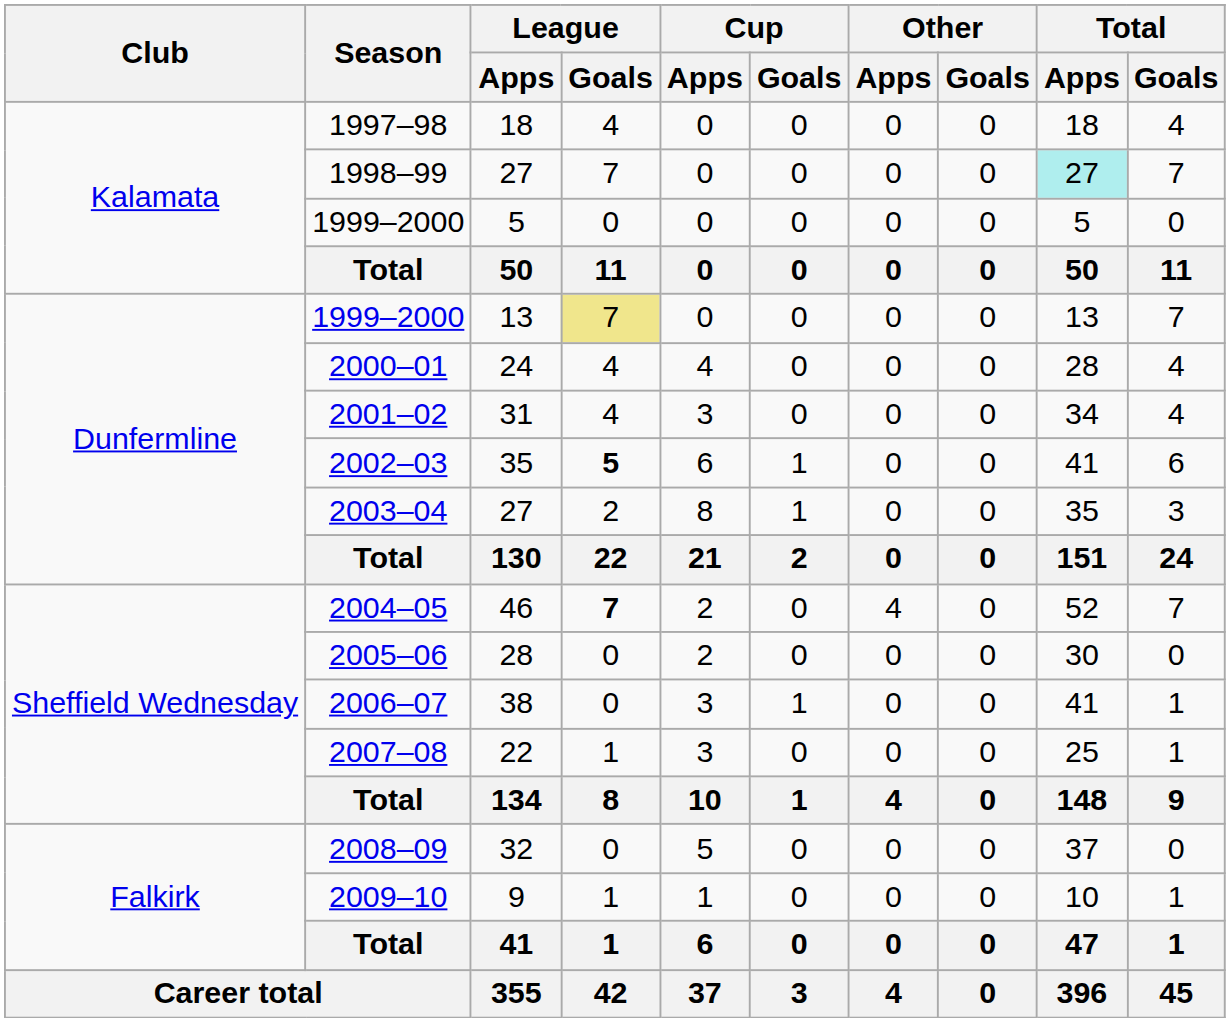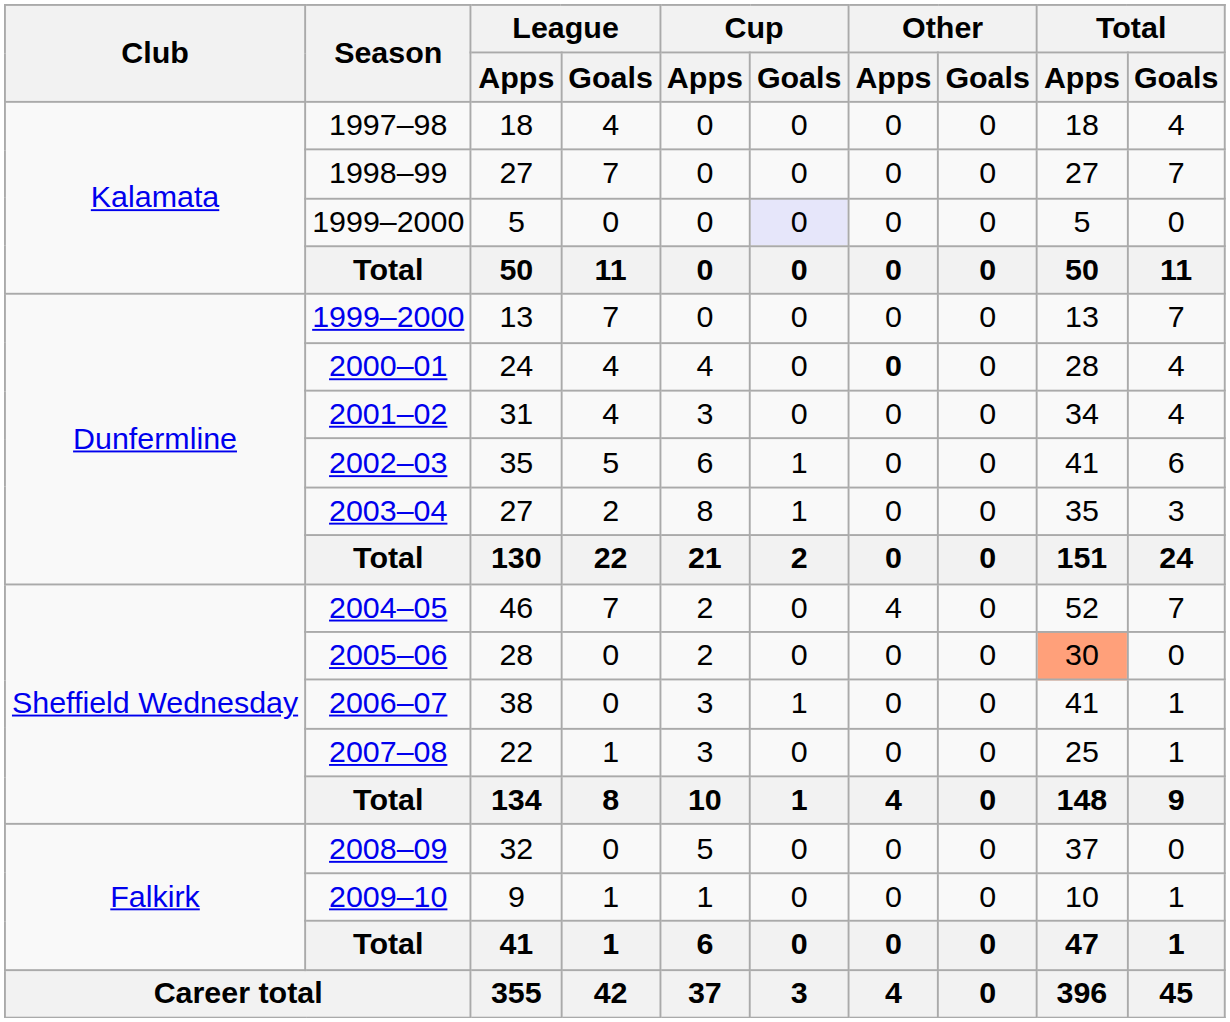1998–99 | Total / Apps: paleturquoise background -> no background
1999–2000 / 5 | Cup / Goals: no background -> lavender background
1999–2000 / 13 | League / Goals: khaki background -> no background
2000–01 | Other / Apps: normal -> bold
2002–03 | League / Goals: bold -> normal
2004–05 | League / Goals: bold -> normal
2005–06 | Total / Apps: no background -> lightsalmon background
